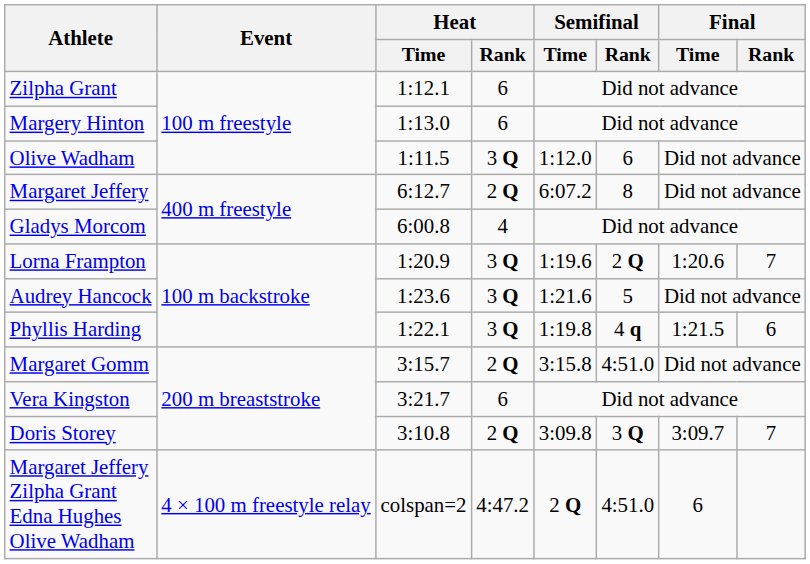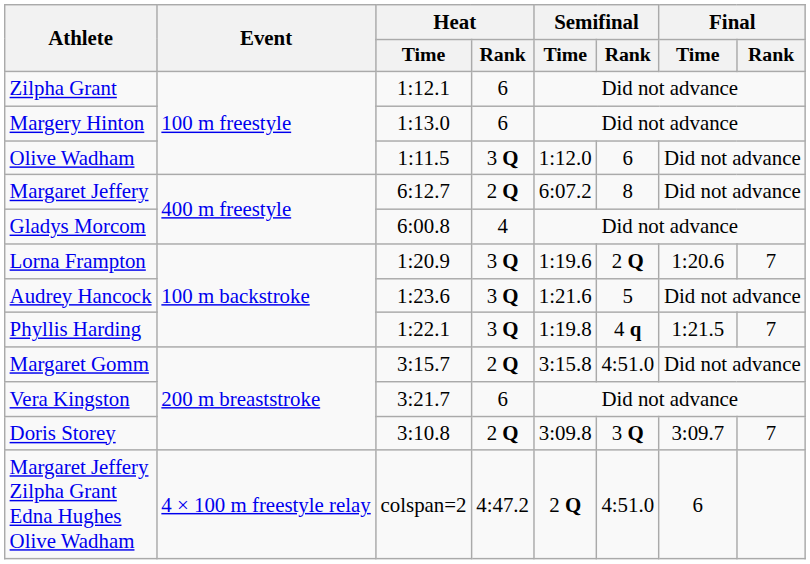Phyllis Harding | Final / Rank: 6 -> 7
